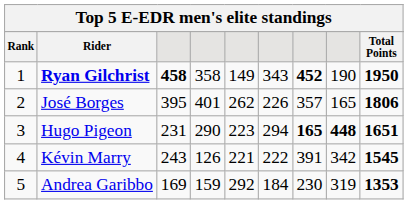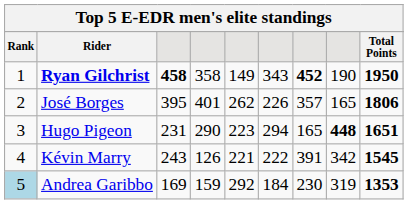Hugo Pigeon | column 7: bold -> normal
Andrea Garibbo | Rank: no background -> lightblue background
